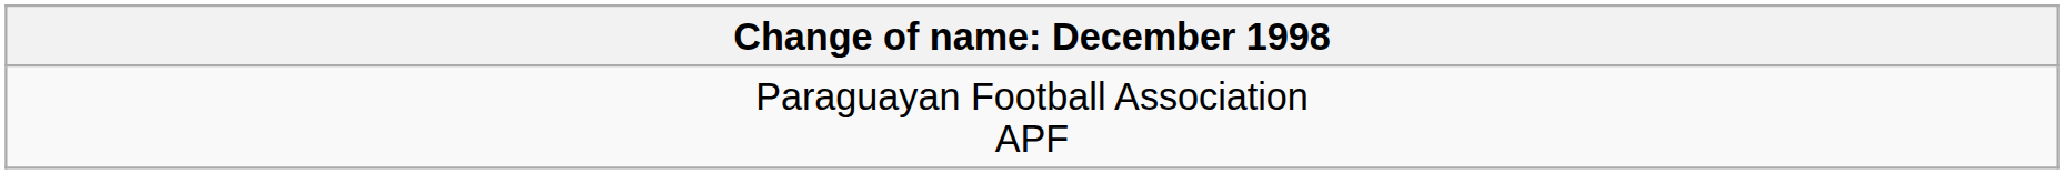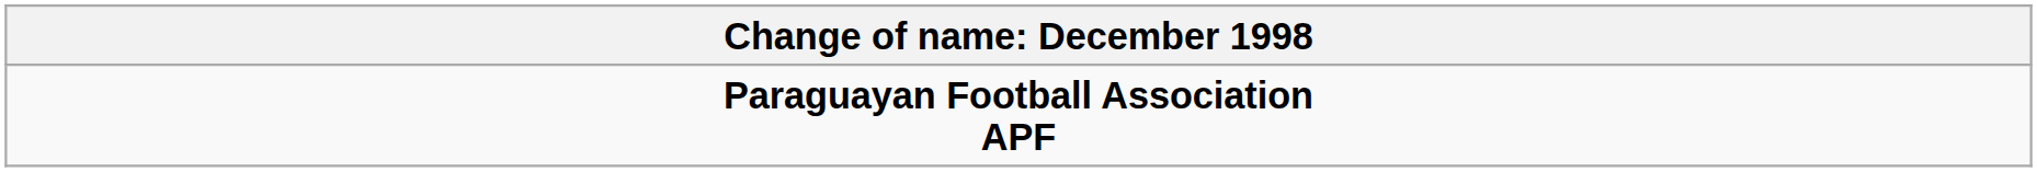row 2 | column 1: normal -> bold
